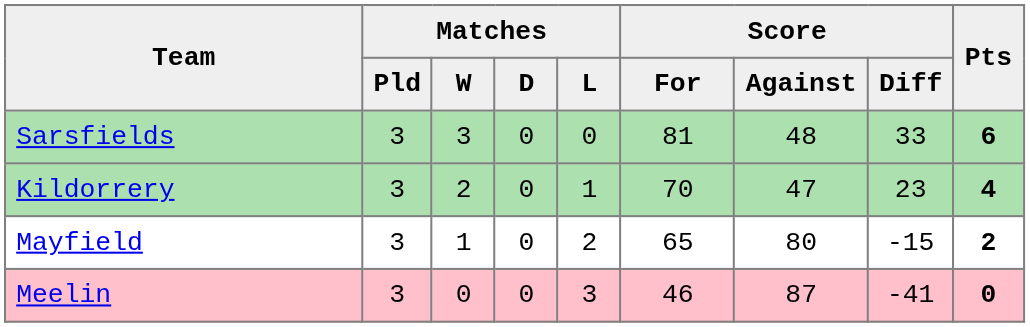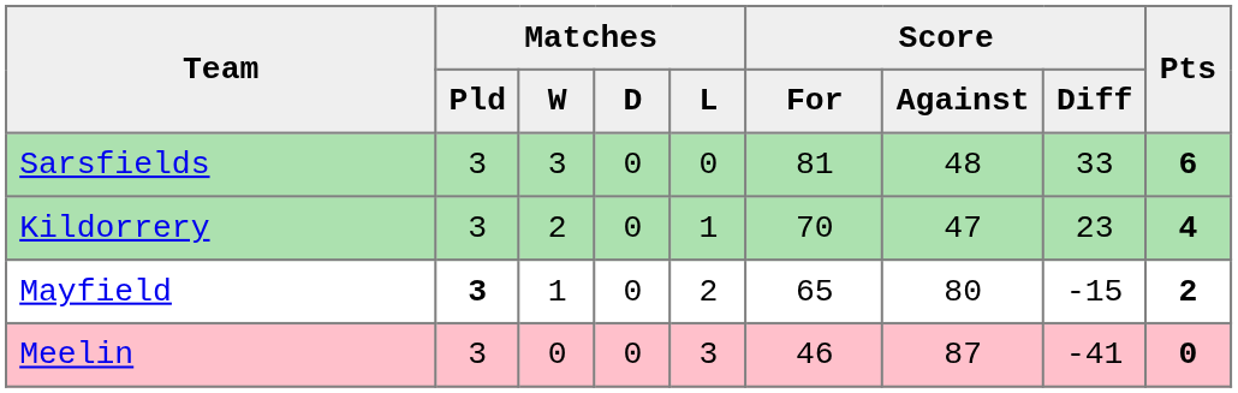Mayfield | Matches / Pld: normal -> bold
